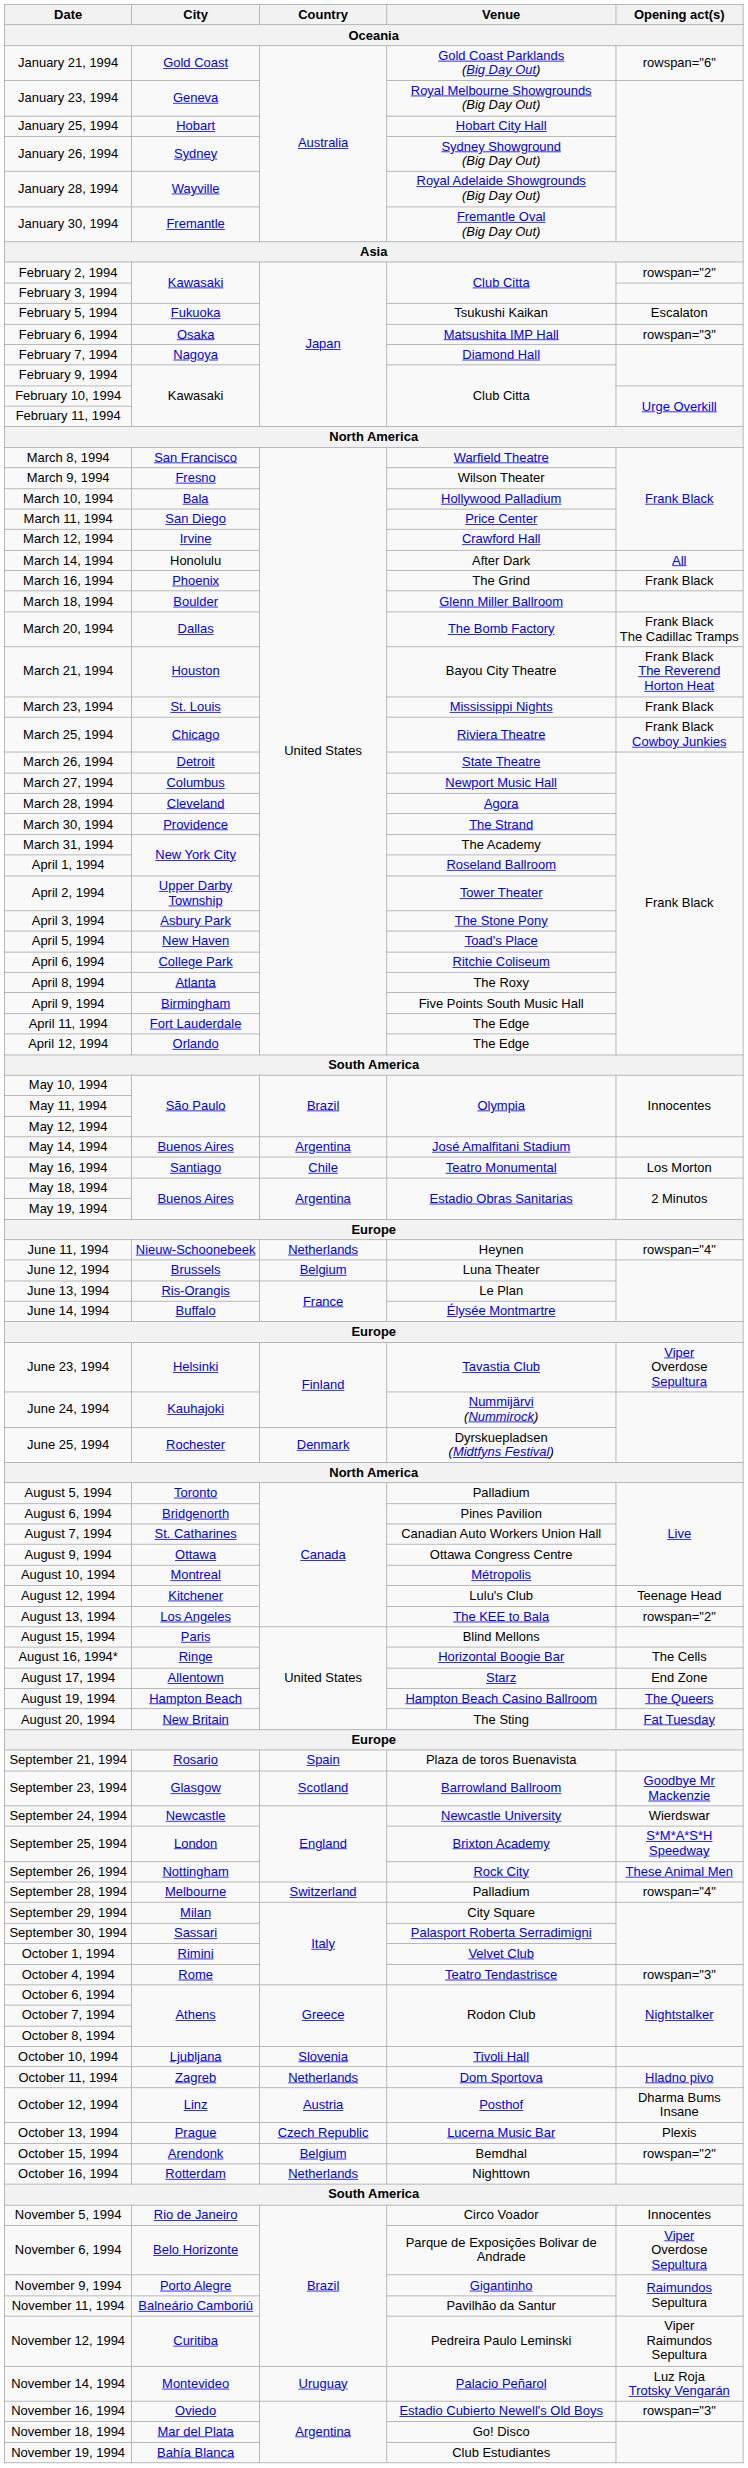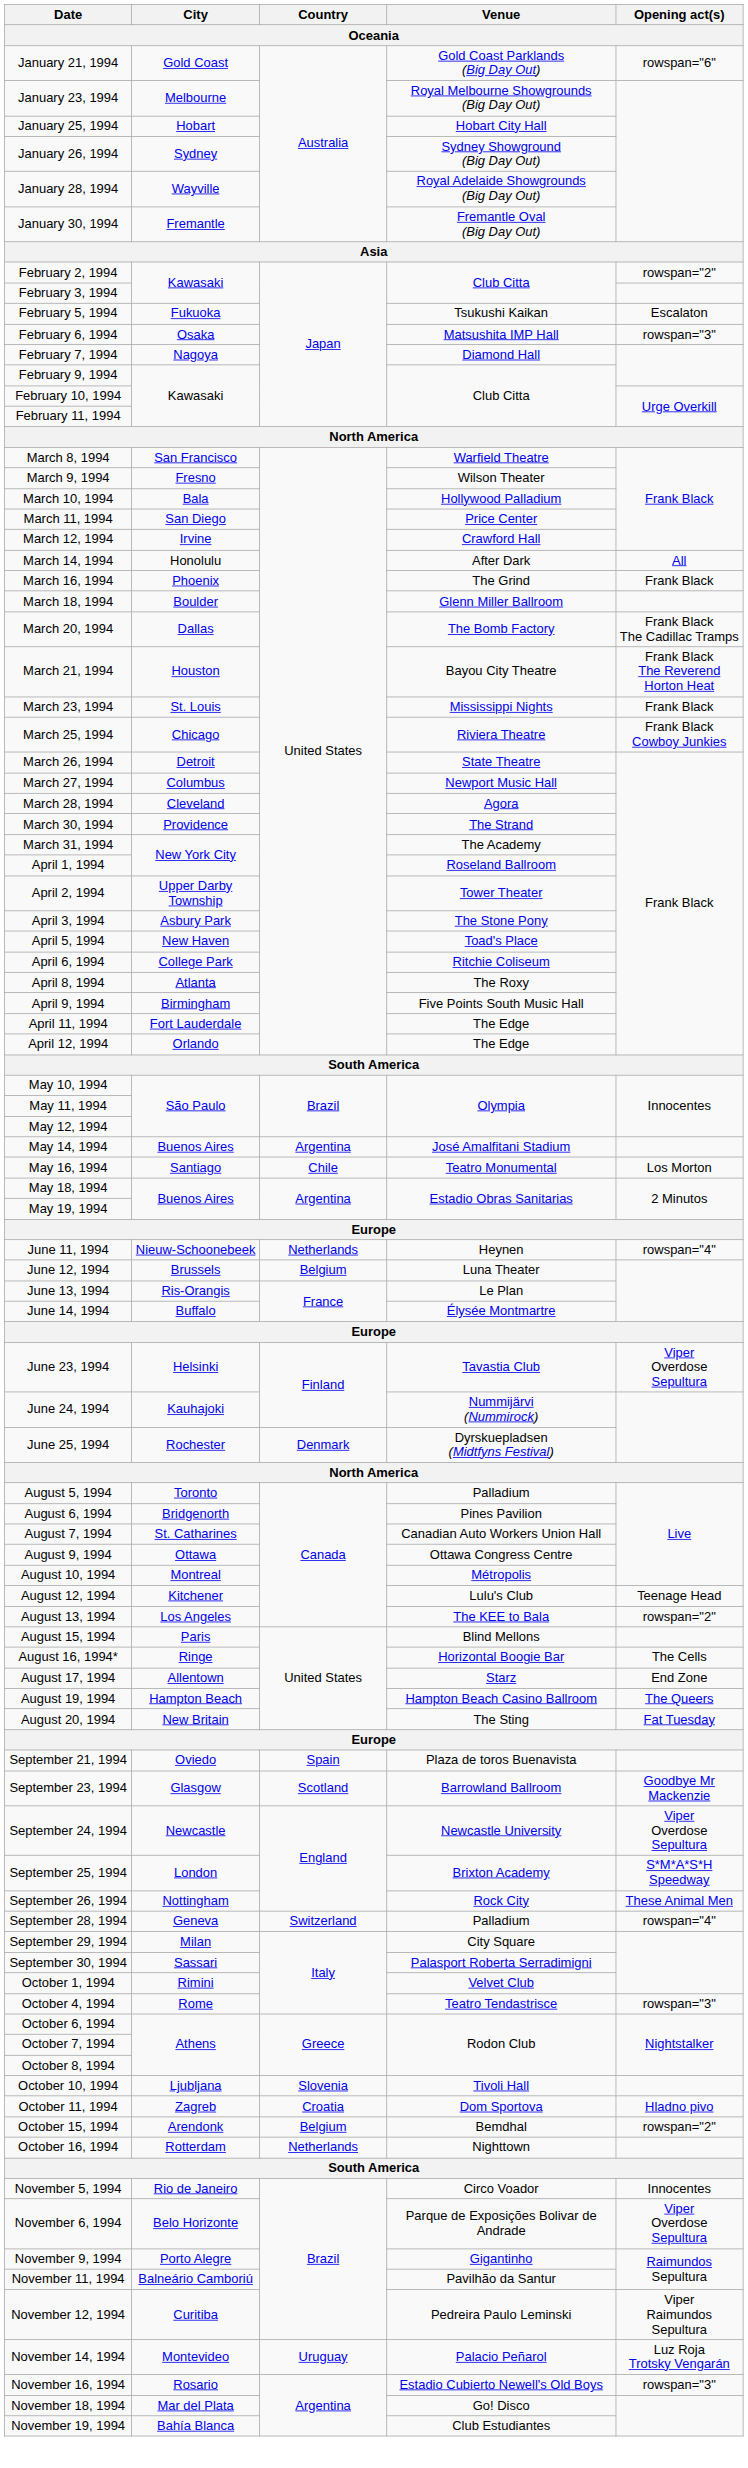January 23, 1994 | City: Geneva -> Melbourne
September 21, 1994 | City: Rosario -> Oviedo
September 24, 1994 | Opening act(s): Wierdswar -> Viper Overdose Sepultura
September 28, 1994 | City: Melbourne -> Geneva
October 11, 1994 | Country: Netherlands -> Croatia
- row: October 12, 1994 | Linz | Austria | Posthof | Dharma Bums Insane
- row: October 13, 1994 | Prague | Czech Republic | Lucerna Music Bar | Plexis
November 16, 1994 | City: Oviedo -> Rosario
